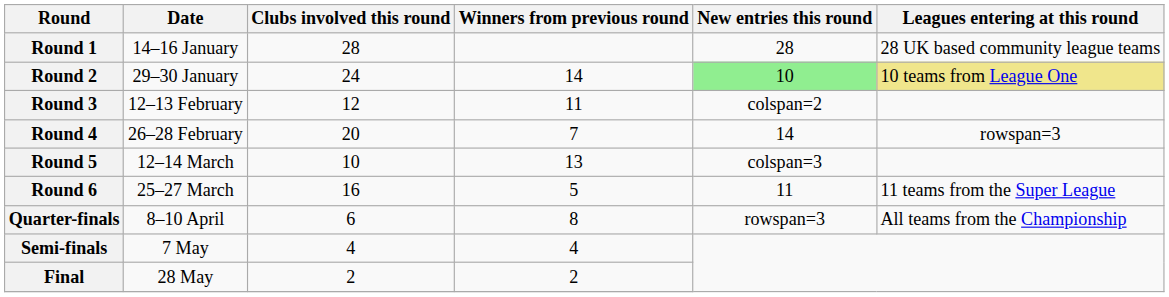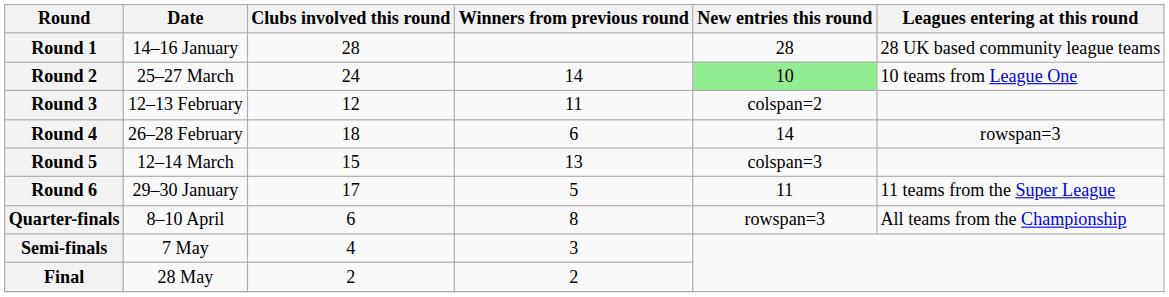Round 2 | Date: 29–30 January -> 25–27 March
Round 2 | Leagues entering at this round: khaki background -> no background
Round 4 | Clubs involved this round: 20 -> 18
Round 4 | Winners from previous round: 7 -> 6
Round 5 | Clubs involved this round: 10 -> 15
Round 6 | Date: 25–27 March -> 29–30 January
Round 6 | Clubs involved this round: 16 -> 17
Semi-finals | Winners from previous round: 4 -> 3
